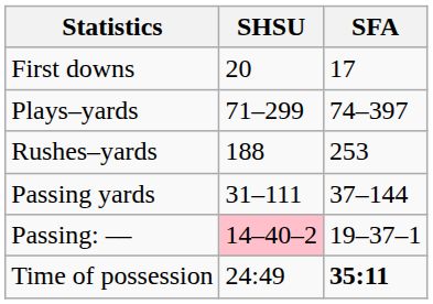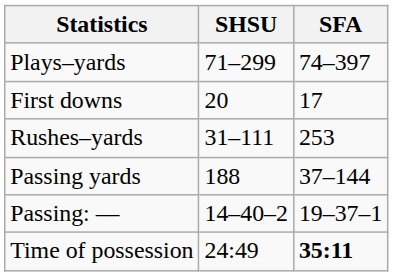rows swapped: First downs <-> Plays–yards
Rushes–yards | SHSU: 188 -> 31–111
Passing yards | SHSU: 31–111 -> 188
Passing: –– | SHSU: pink background -> no background
